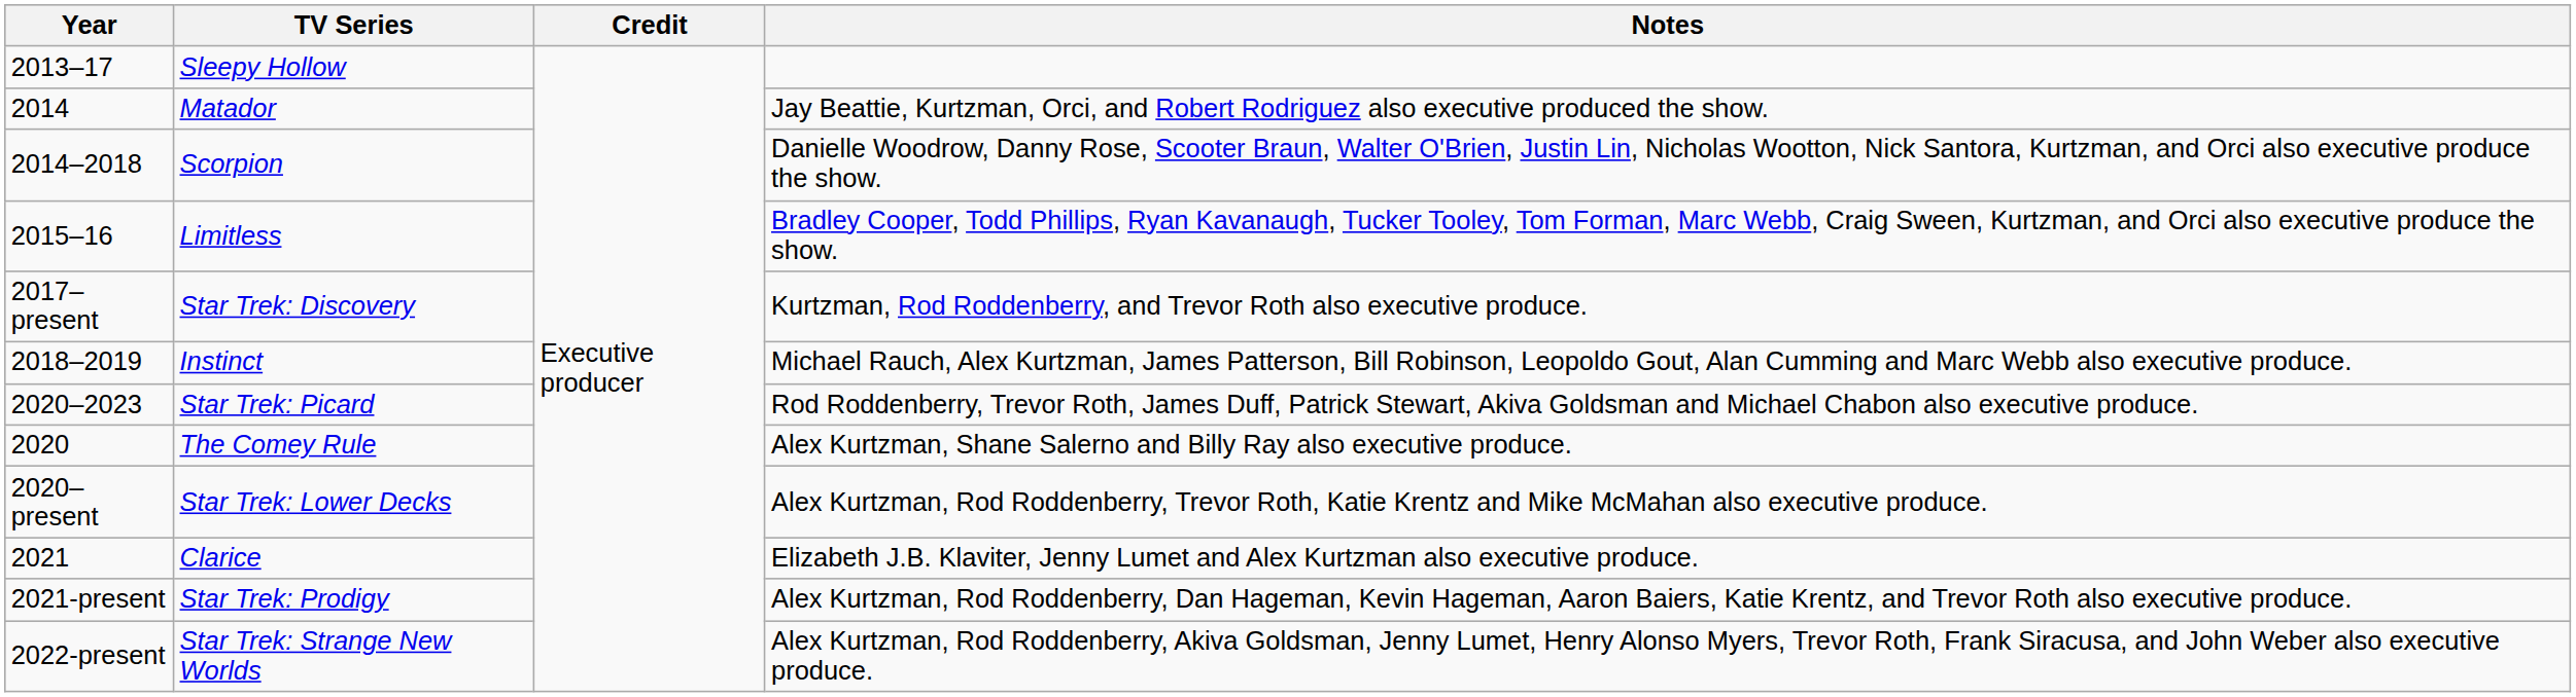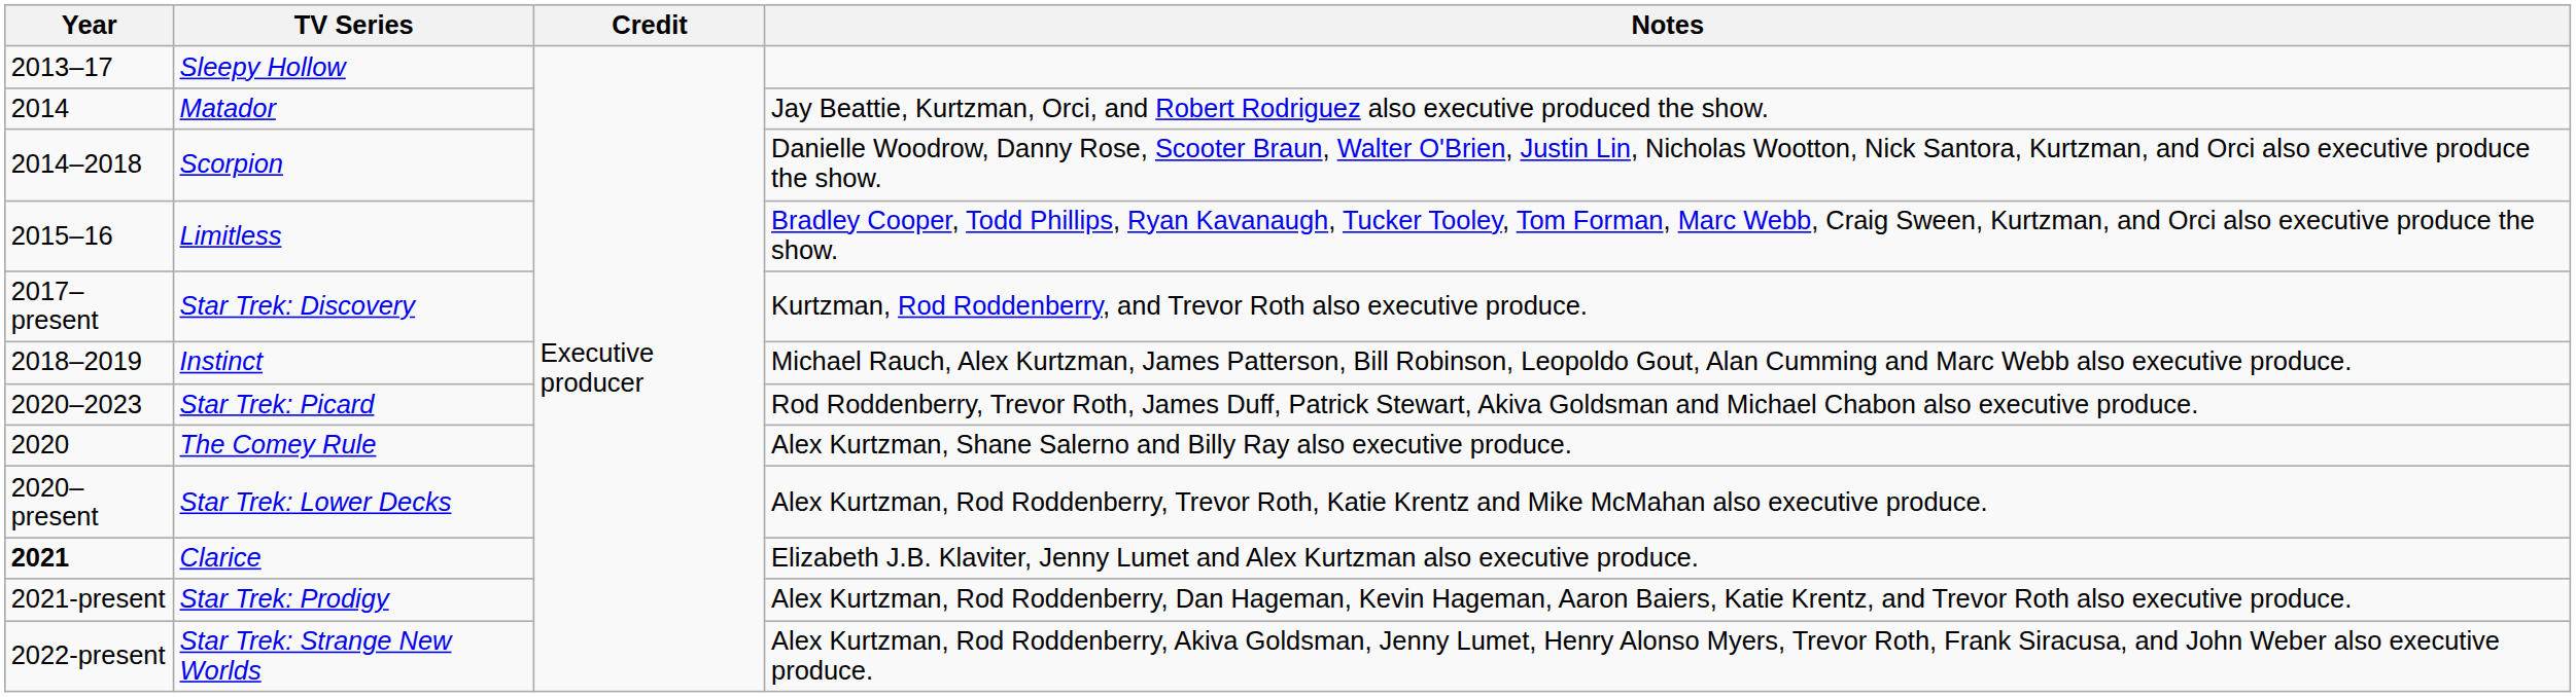Clarice | Year: normal -> bold
